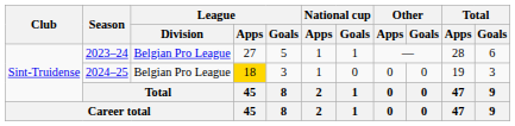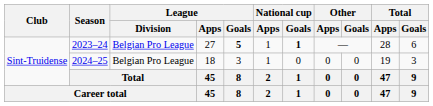2023–24 | League / Goals: normal -> bold
2023–24 | National cup / Goals: normal -> bold
2024–25 | League / Apps: gold background -> no background
